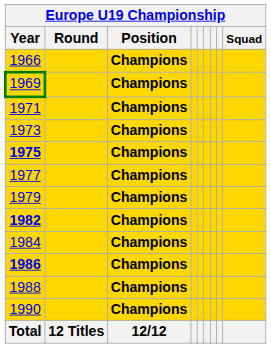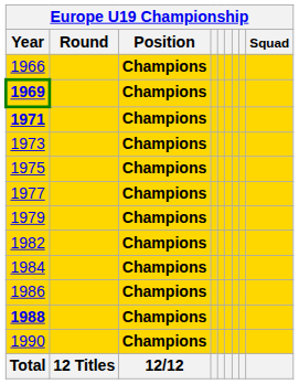1969 | Year: normal -> bold
1971 | Year: normal -> bold
1975 | Year: bold -> normal
1982 | Year: bold -> normal
1986 | Year: bold -> normal
1988 | Year: normal -> bold
